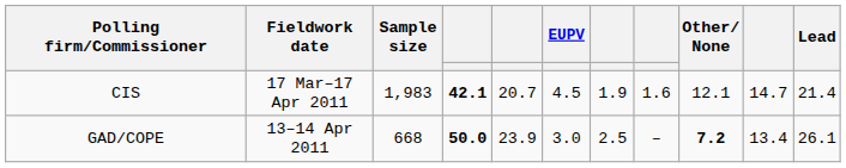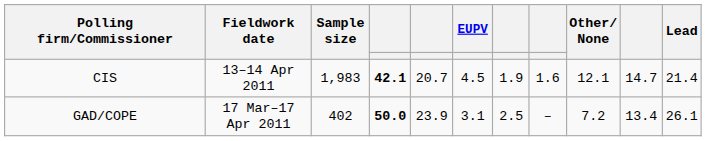CIS | Fieldwork date: 17 Mar–17 Apr 2011 -> 13–14 Apr 2011
GAD/COPE | Fieldwork date: 13–14 Apr 2011 -> 17 Mar–17 Apr 2011
GAD/COPE | Sample size: 668 -> 402
GAD/COPE | EUPV: 3.0 -> 3.1
GAD/COPE | Other/ None: bold -> normal
